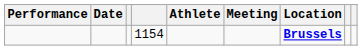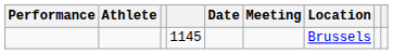columns swapped: Athlete <-> Date
row 2 | column 4: 1154 -> 1145
row 2 | Location: bold -> normal
